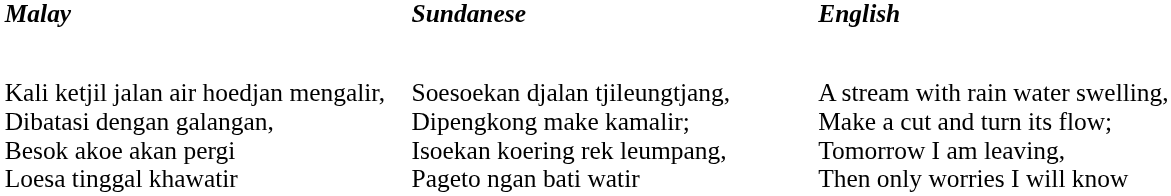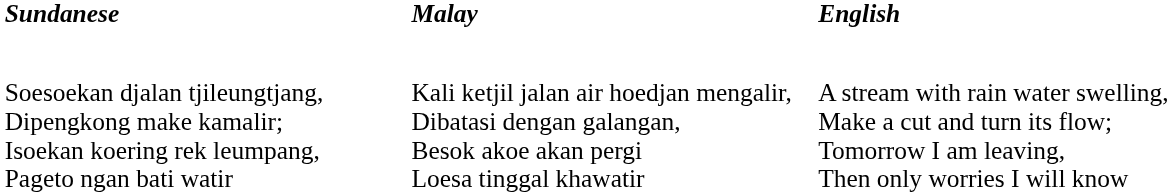columns swapped: Sundanese <-> Malay
